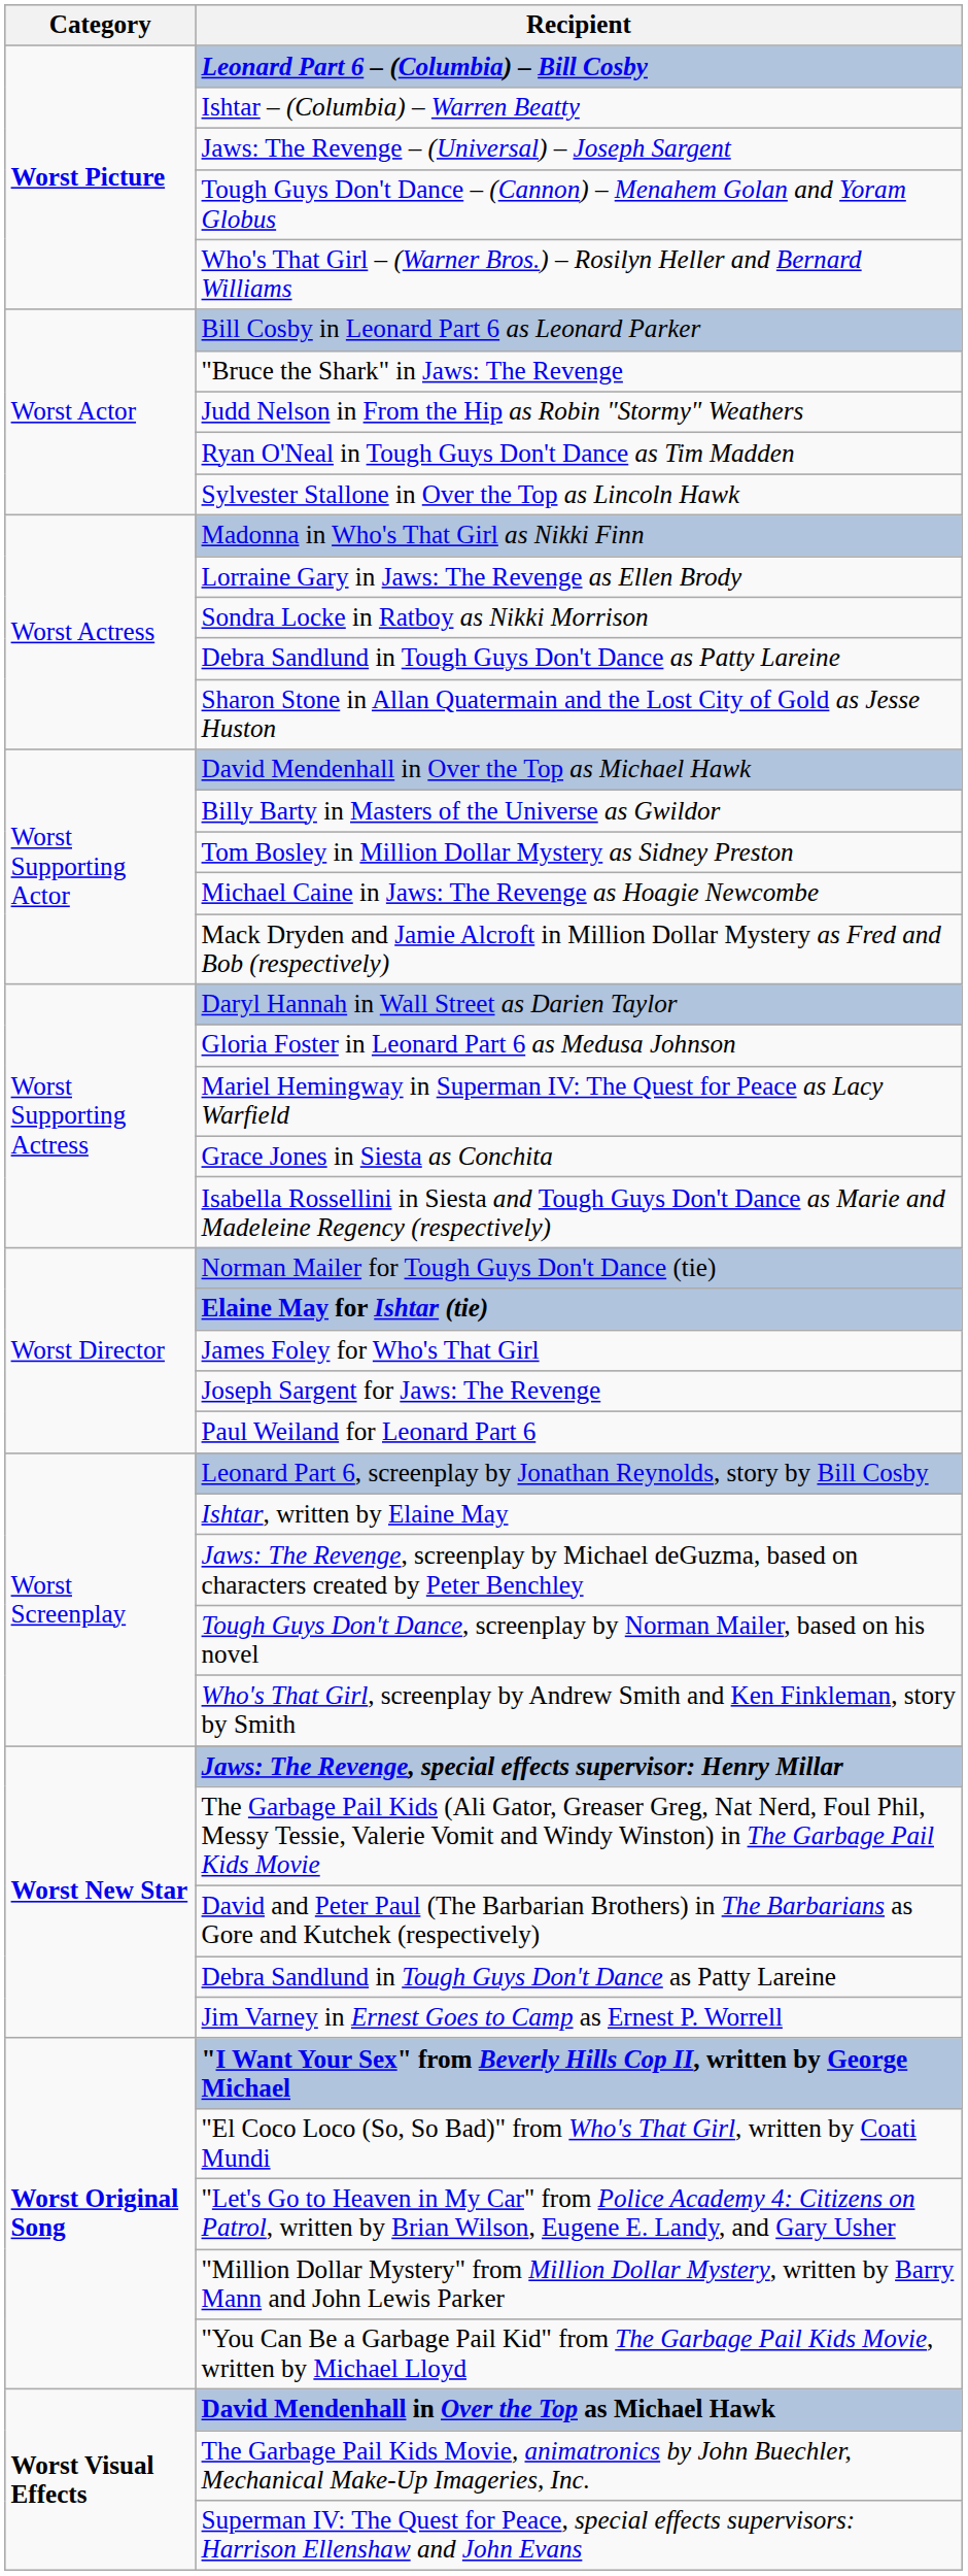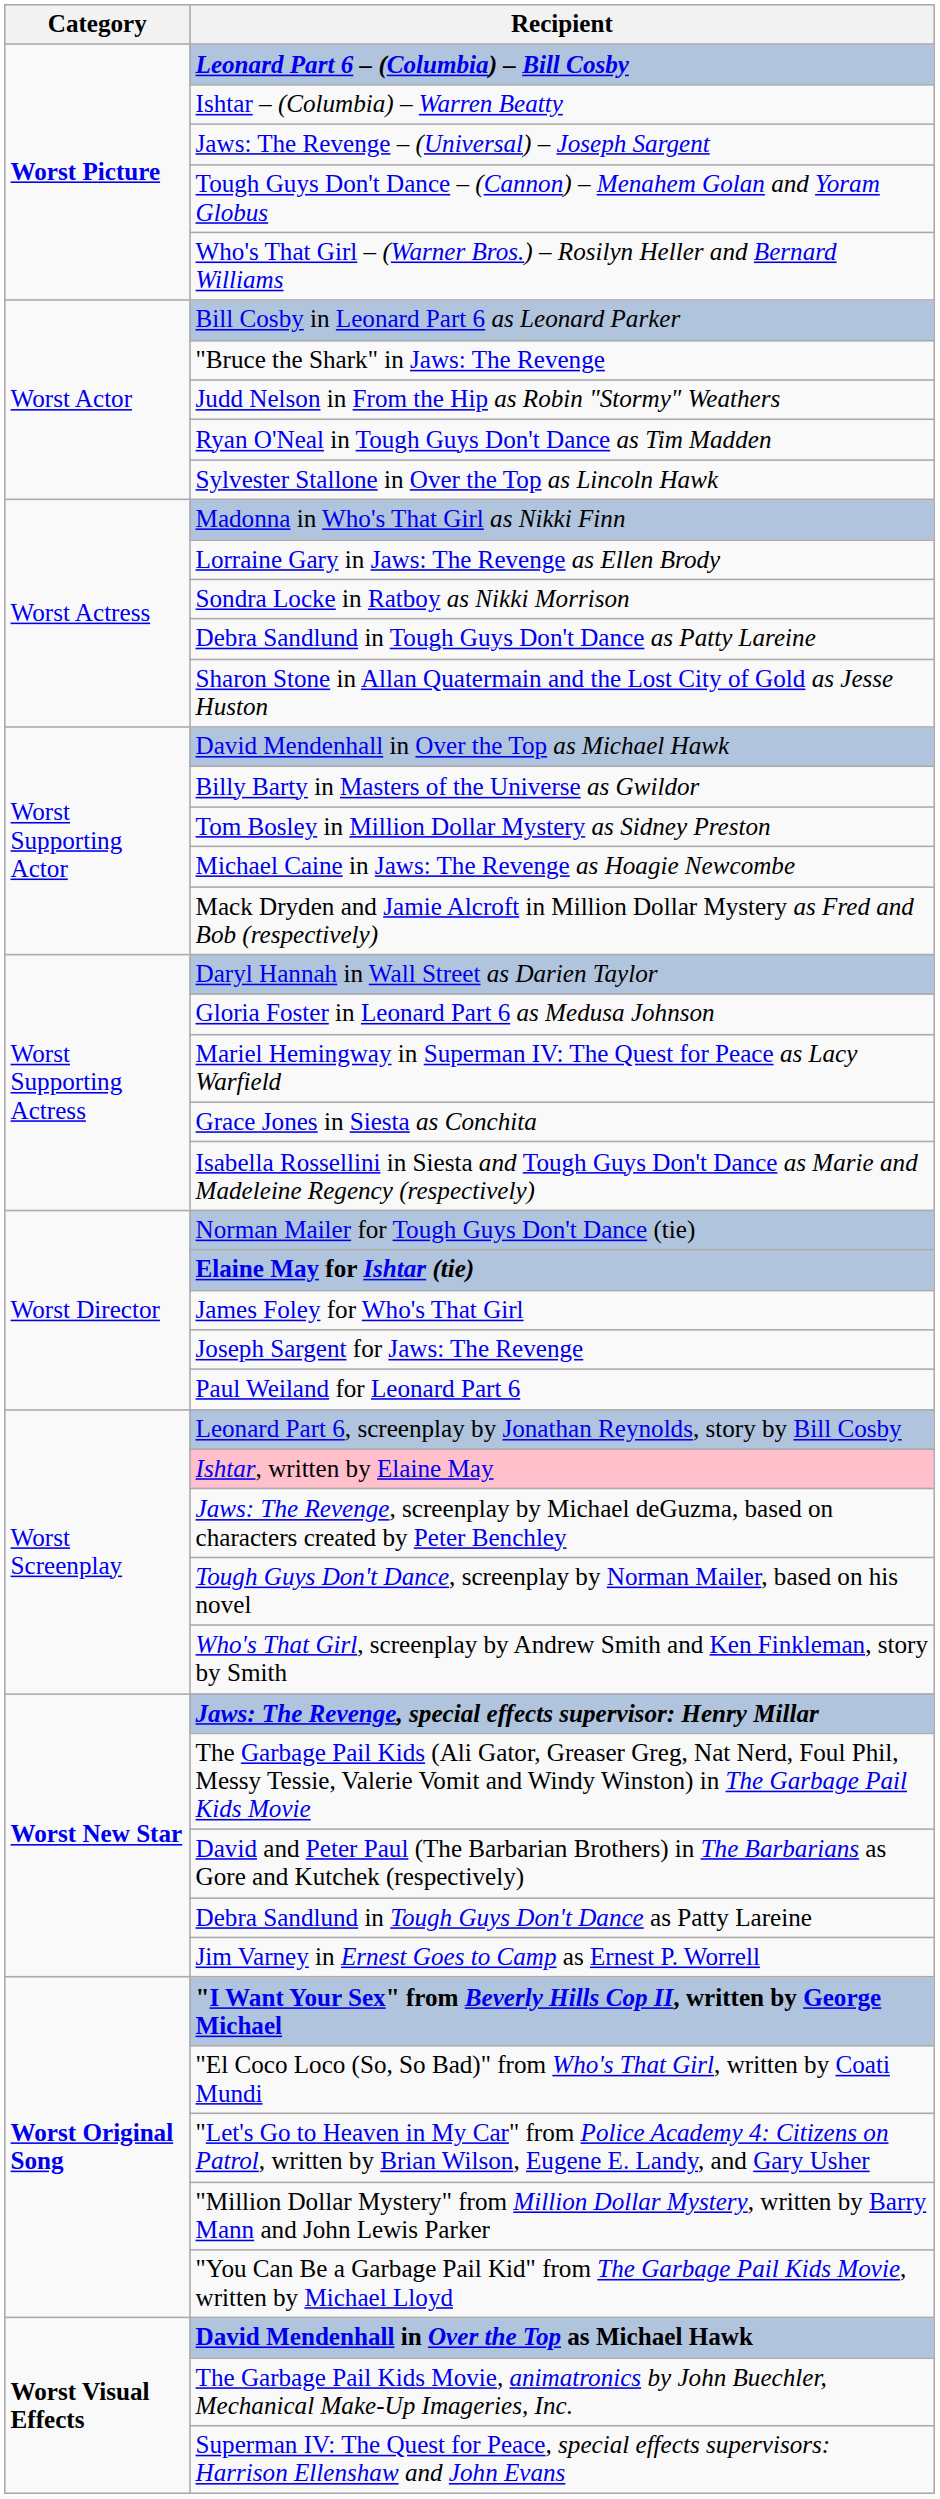row 33 | Recipient: no background -> pink background
